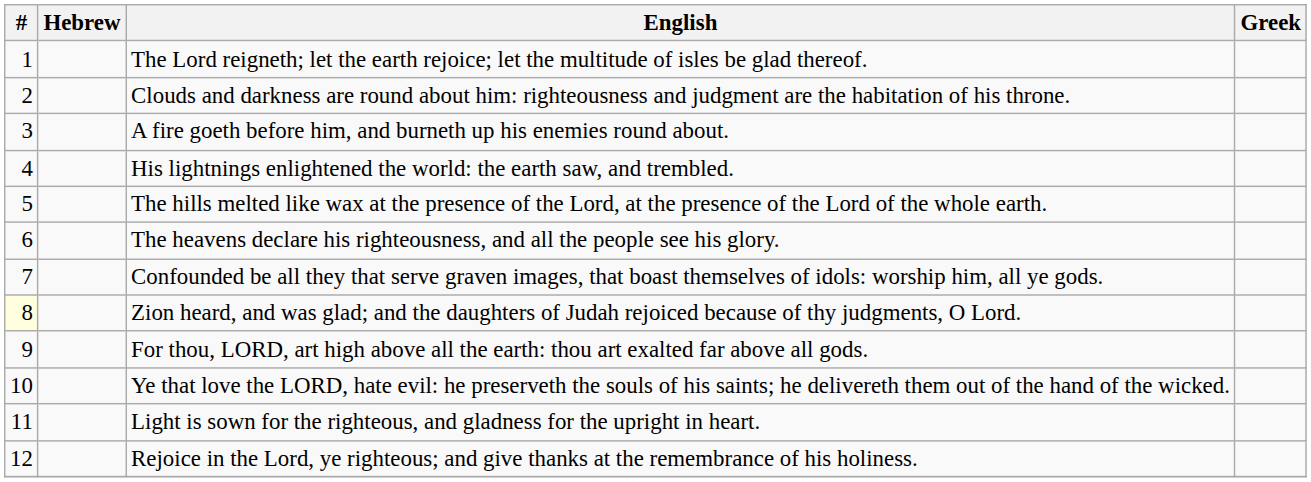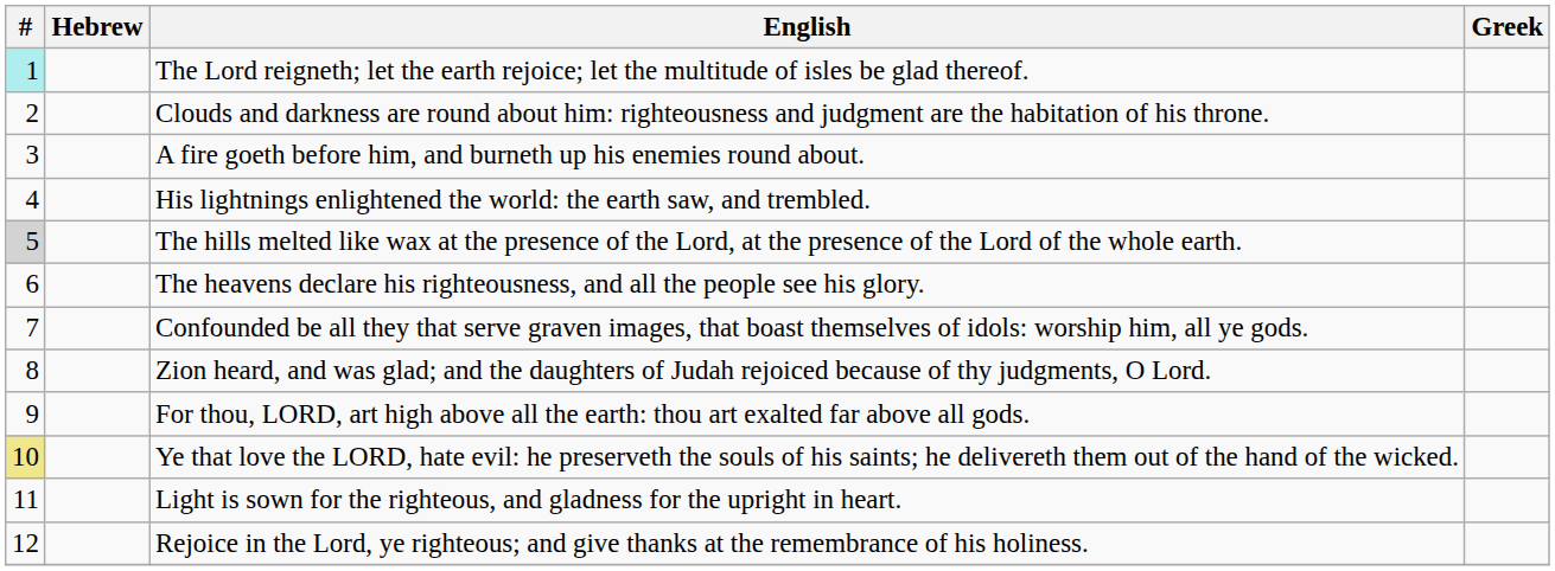row 2 | #: no background -> paleturquoise background
row 6 | #: no background -> lightgrey background
row 9 | #: lightyellow background -> no background
row 11 | #: no background -> khaki background
